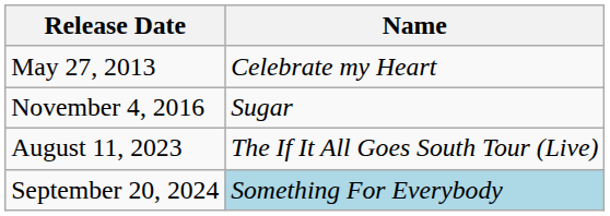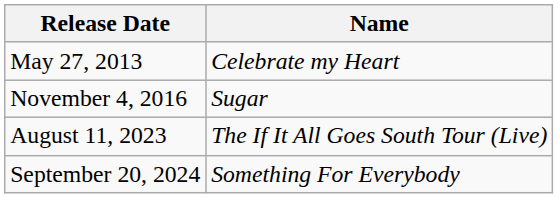September 20, 2024 | Name: lightblue background -> no background
